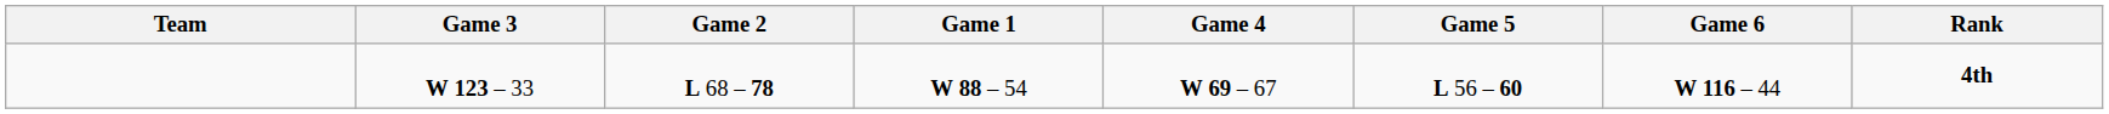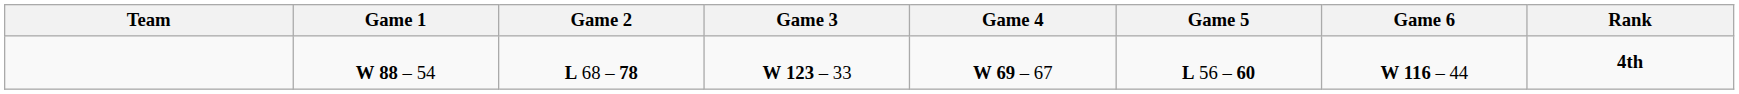columns swapped: Game 1 <-> Game 3
